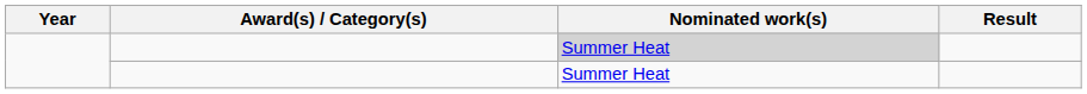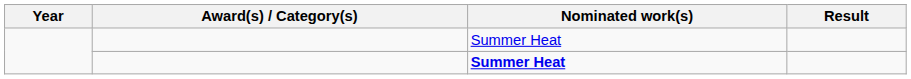row 2 | Nominated work(s): lightgrey background -> no background
row 3 | Nominated work(s): normal -> bold
